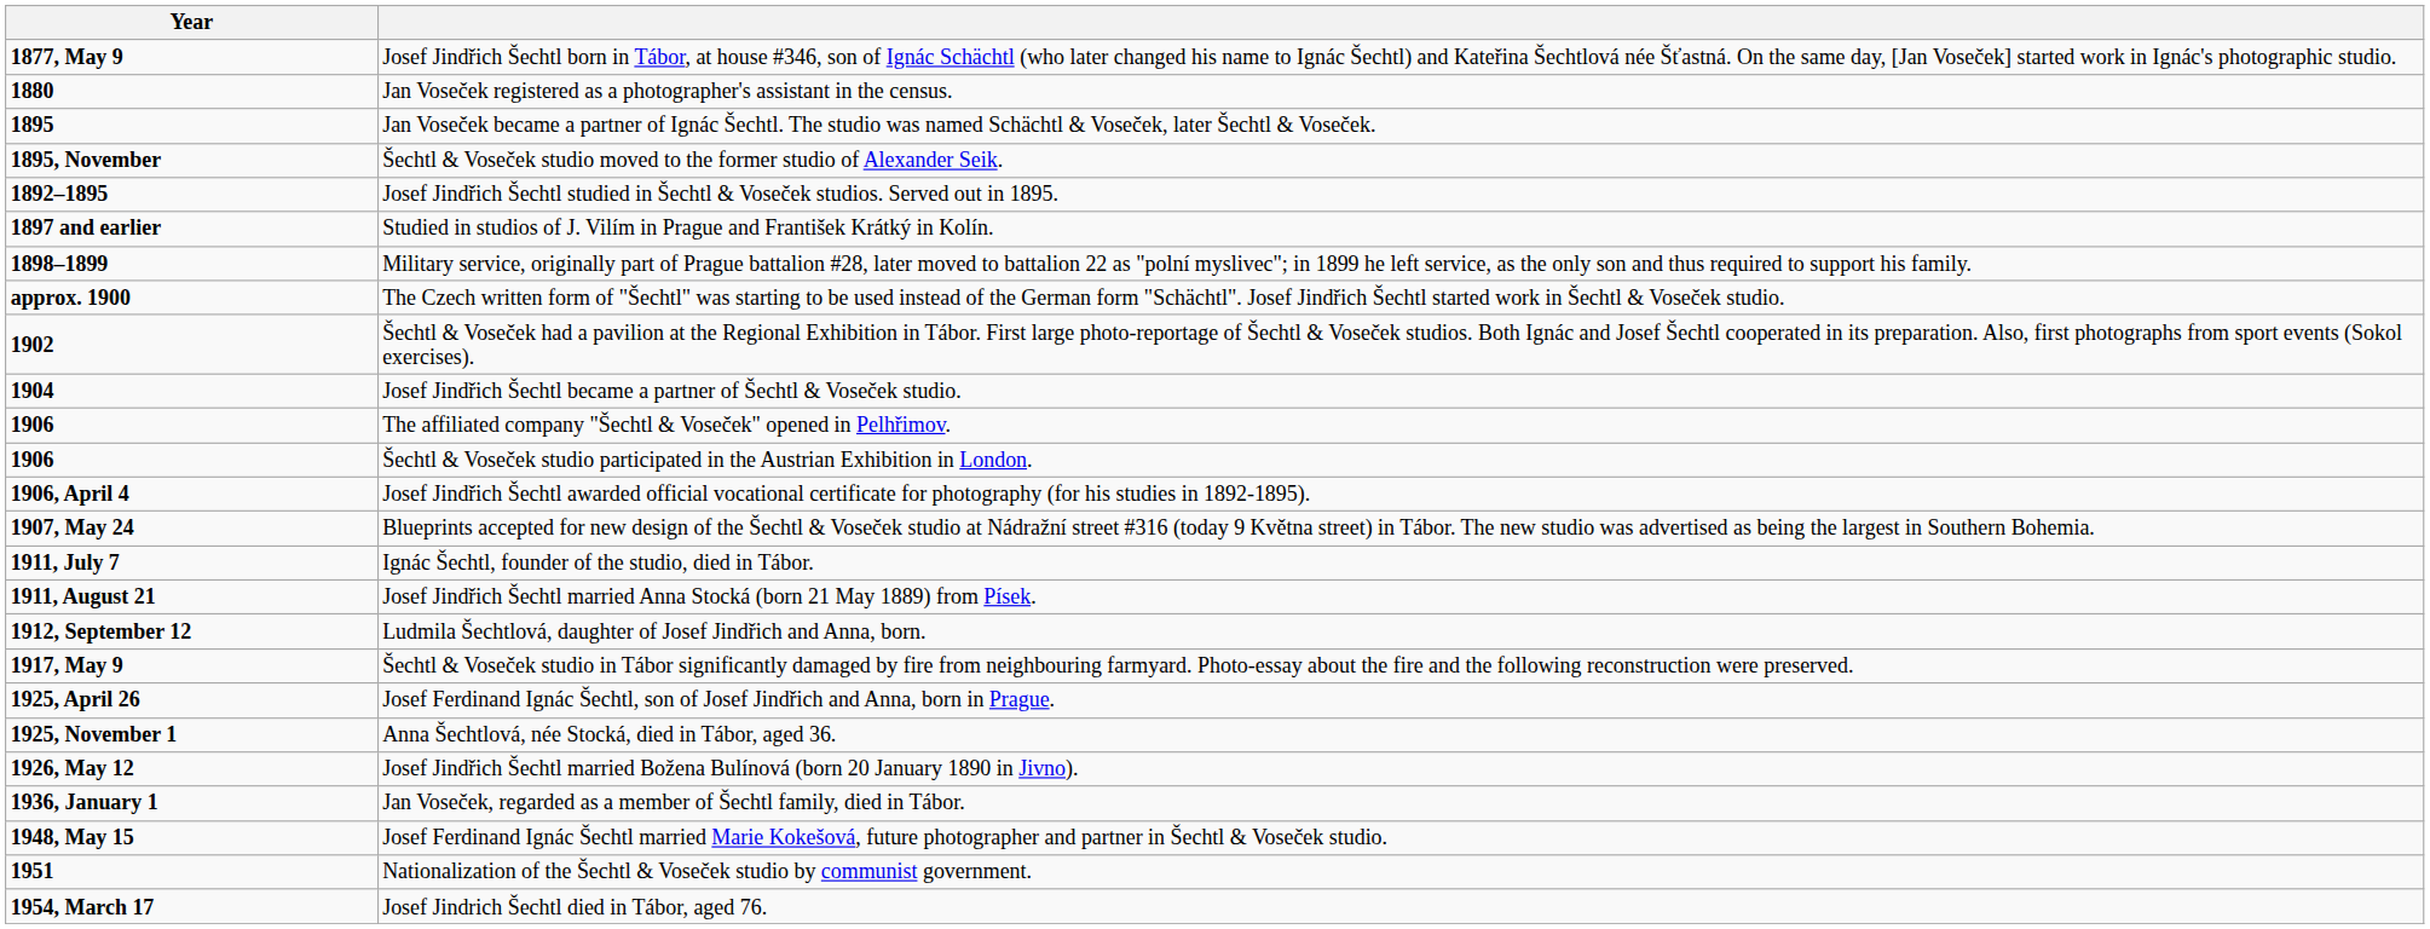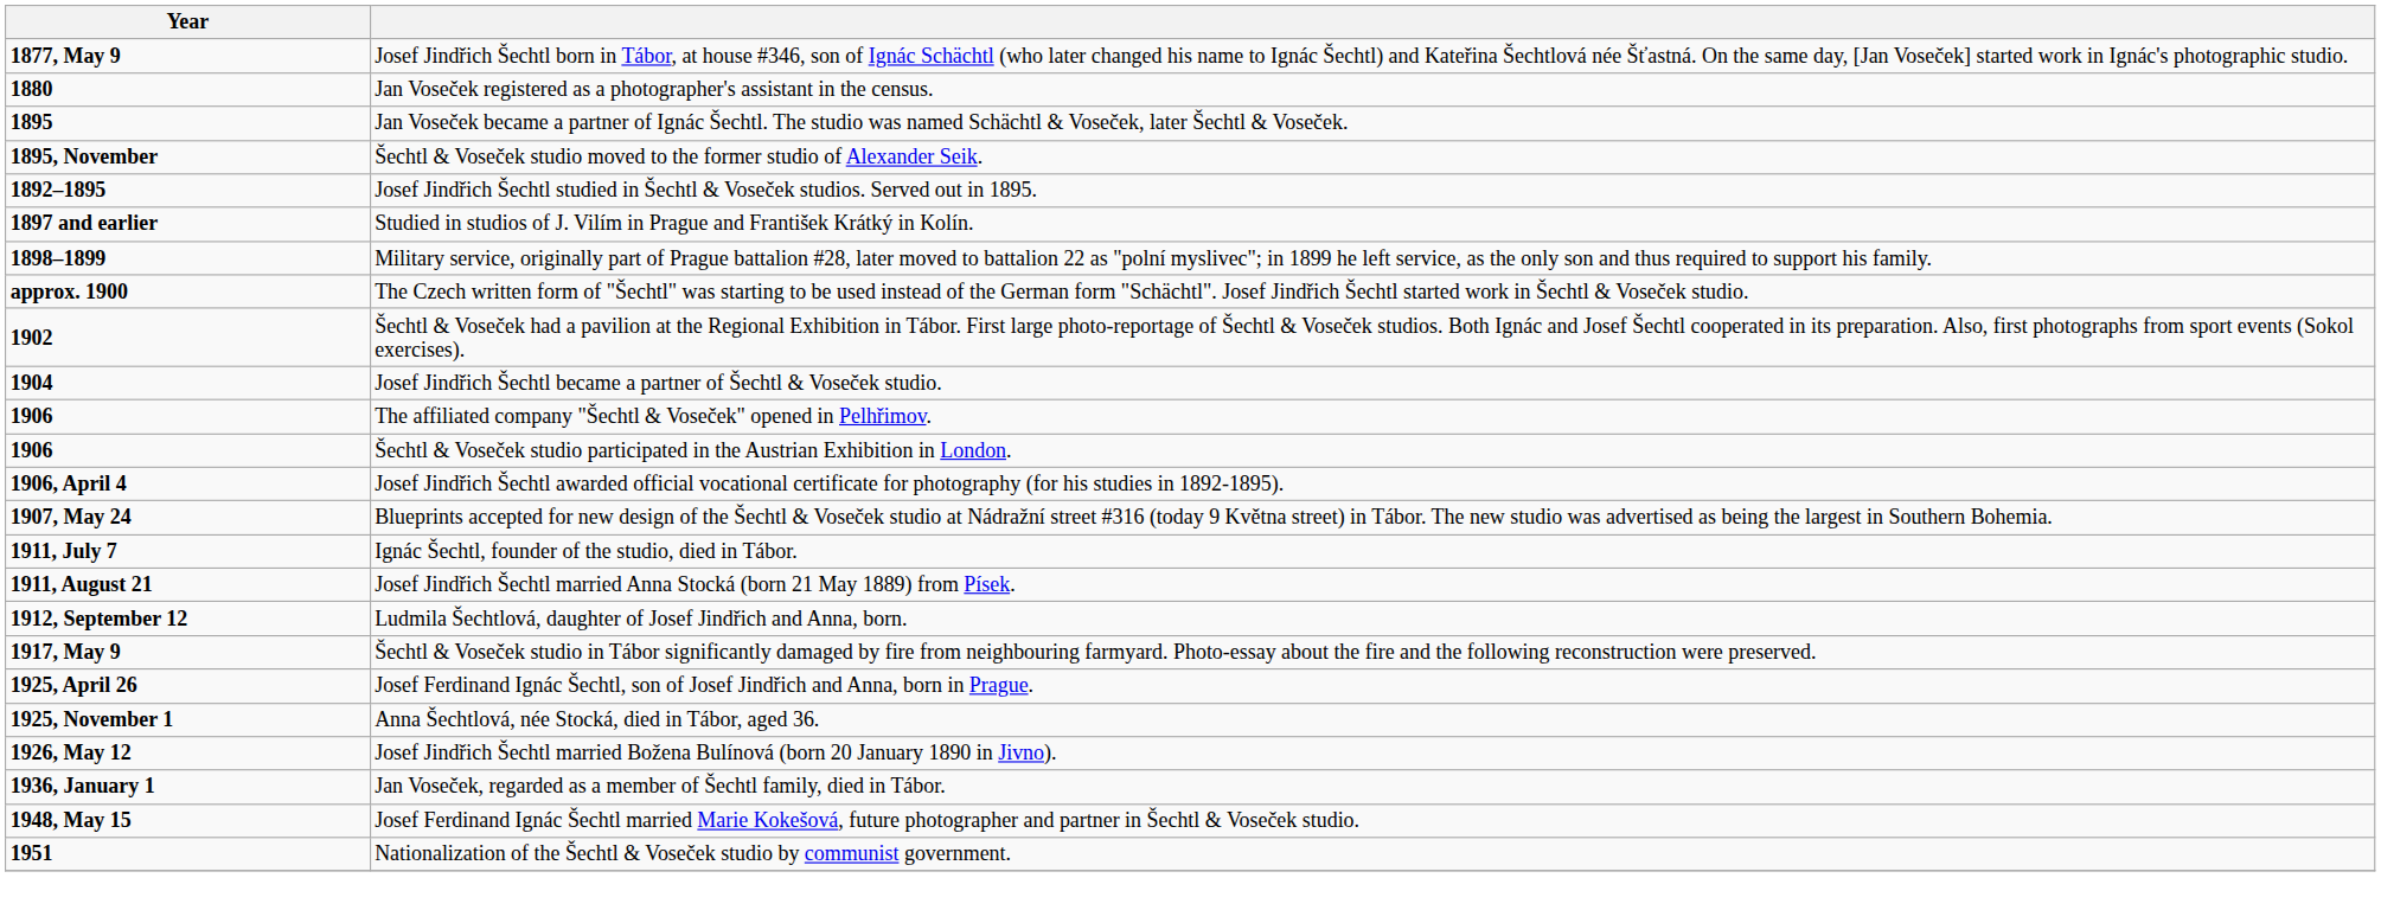- row: 1954, March 17 | Josef Jindrich Šechtl died in Tábor, aged 76.
